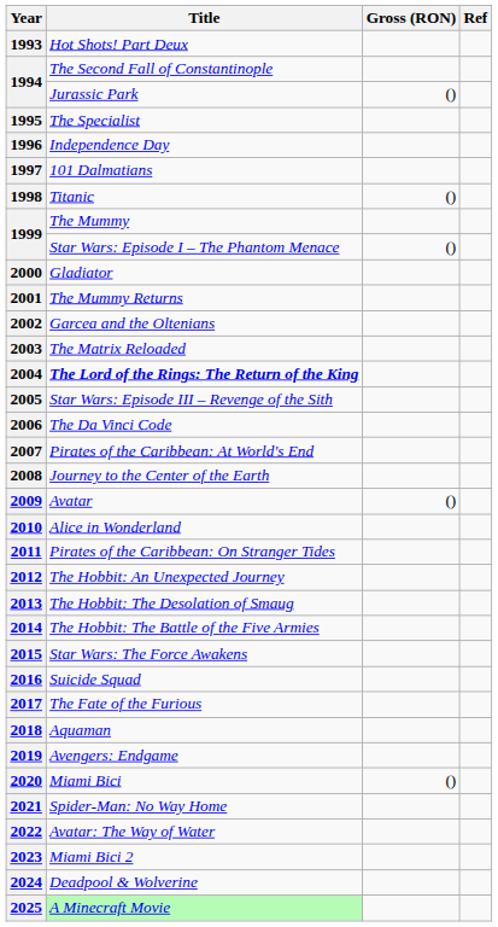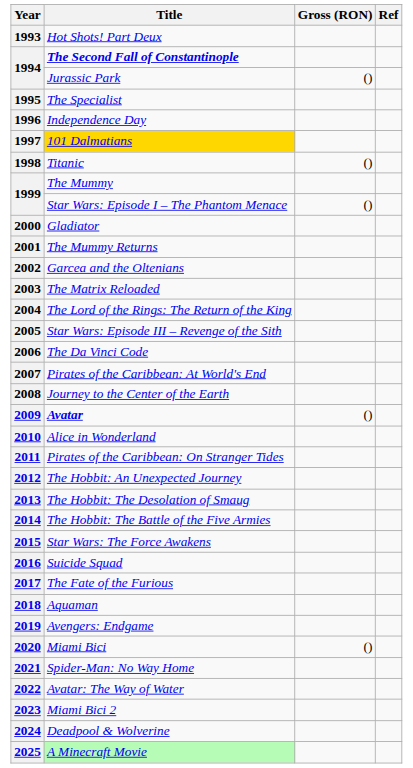1994 / The Second Fall of Constantinople | Title: normal -> bold
1997 | Title: no background -> gold background
2004 | Title: bold -> normal
2009 | Title: normal -> bold
